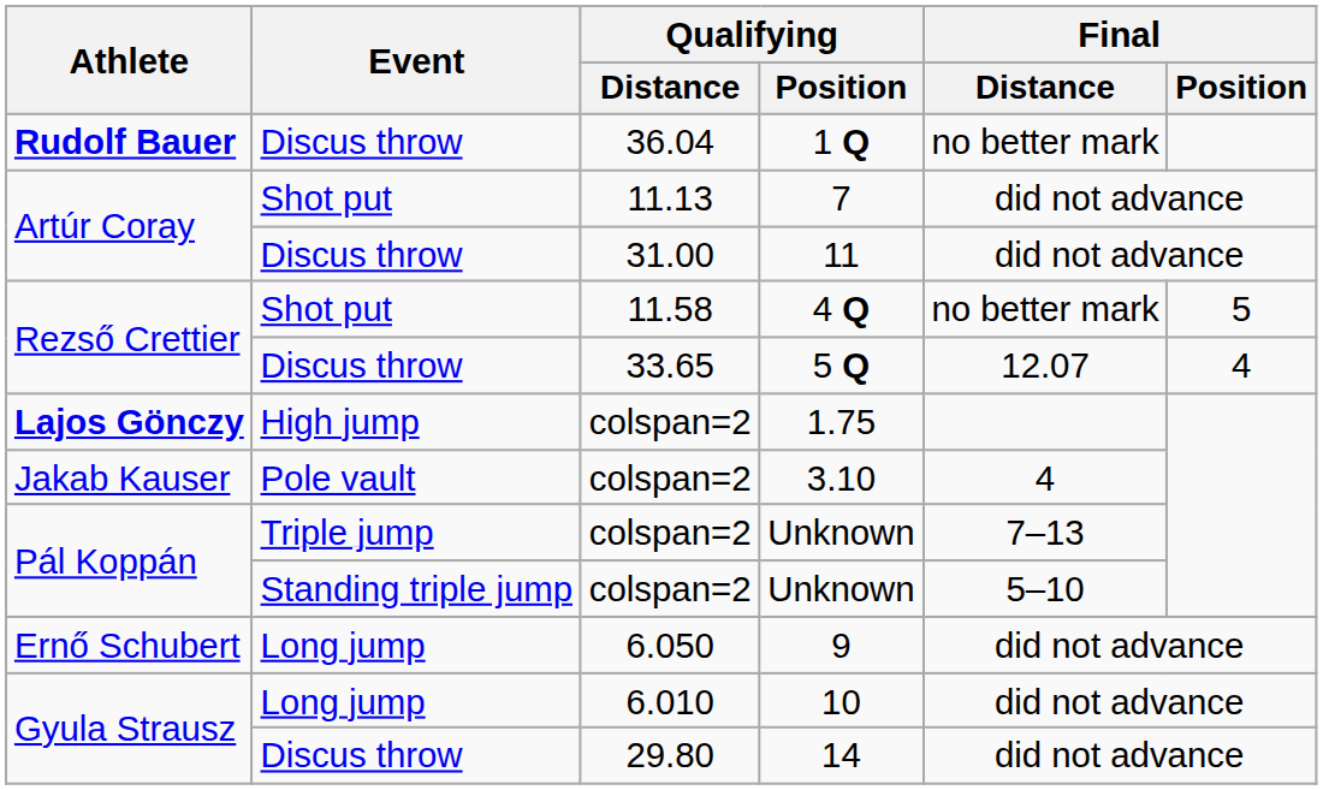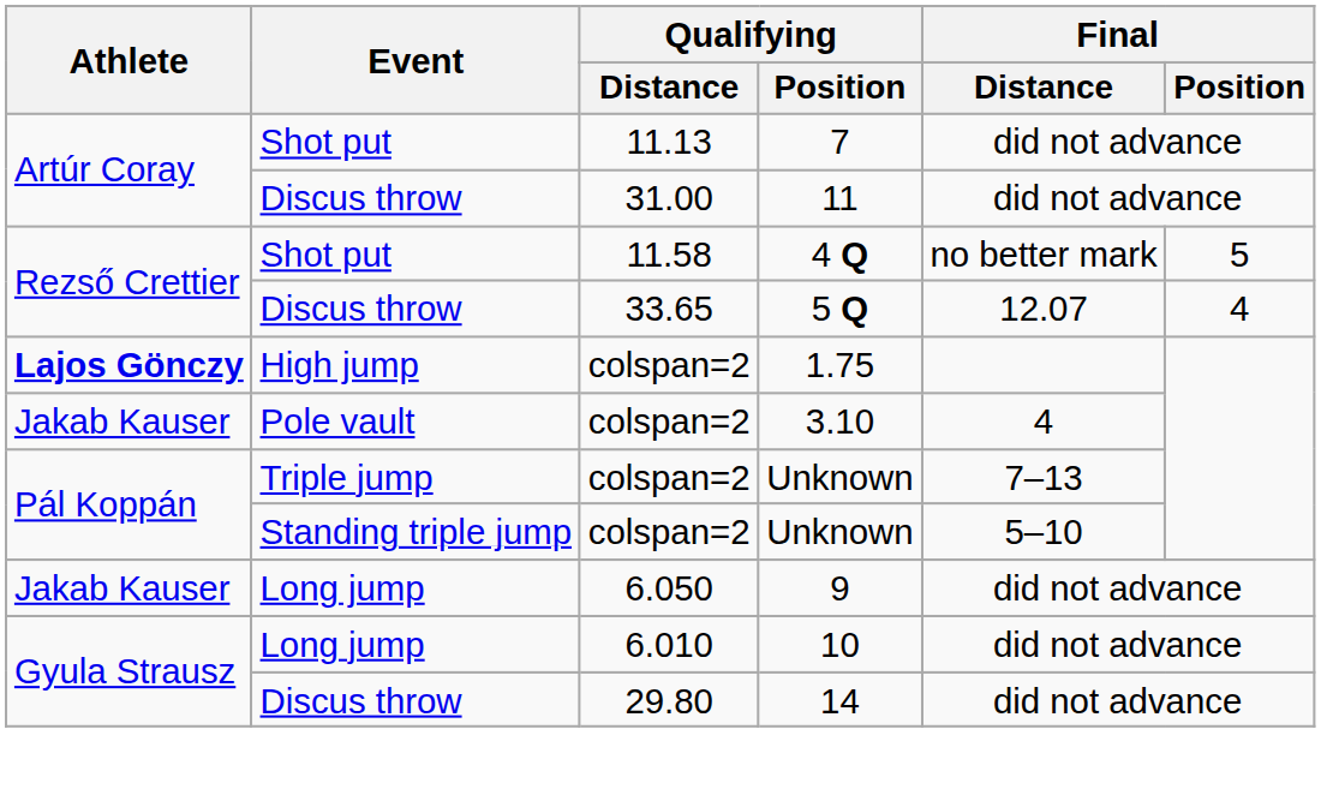- row: Rudolf Bauer | Discus throw | 36.04 | 1 Q | no better mark
9 | Athlete: Ernő Schubert -> Jakab Kauser
